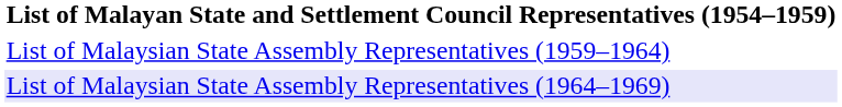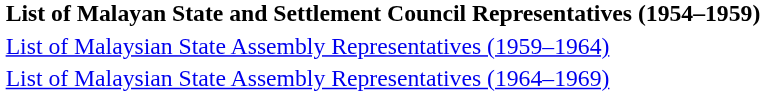row 3 | column 1: lavender background -> no background
